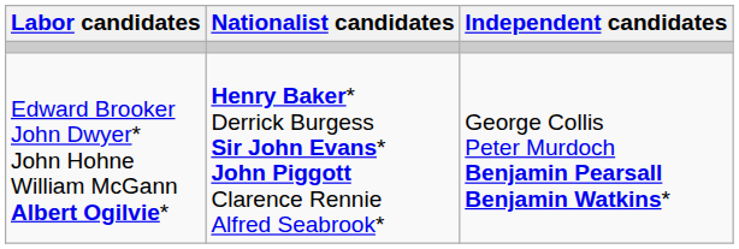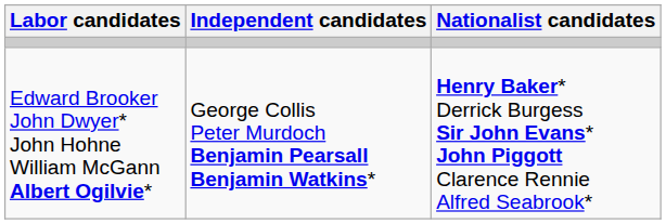columns swapped: Nationalist candidates <-> Independent candidates
